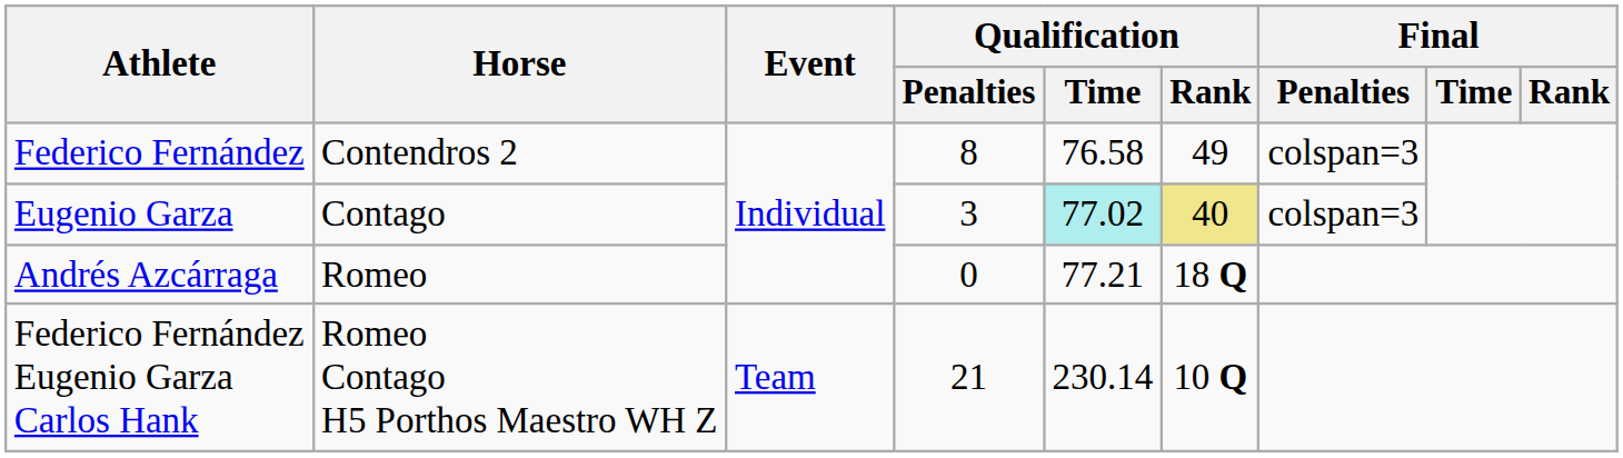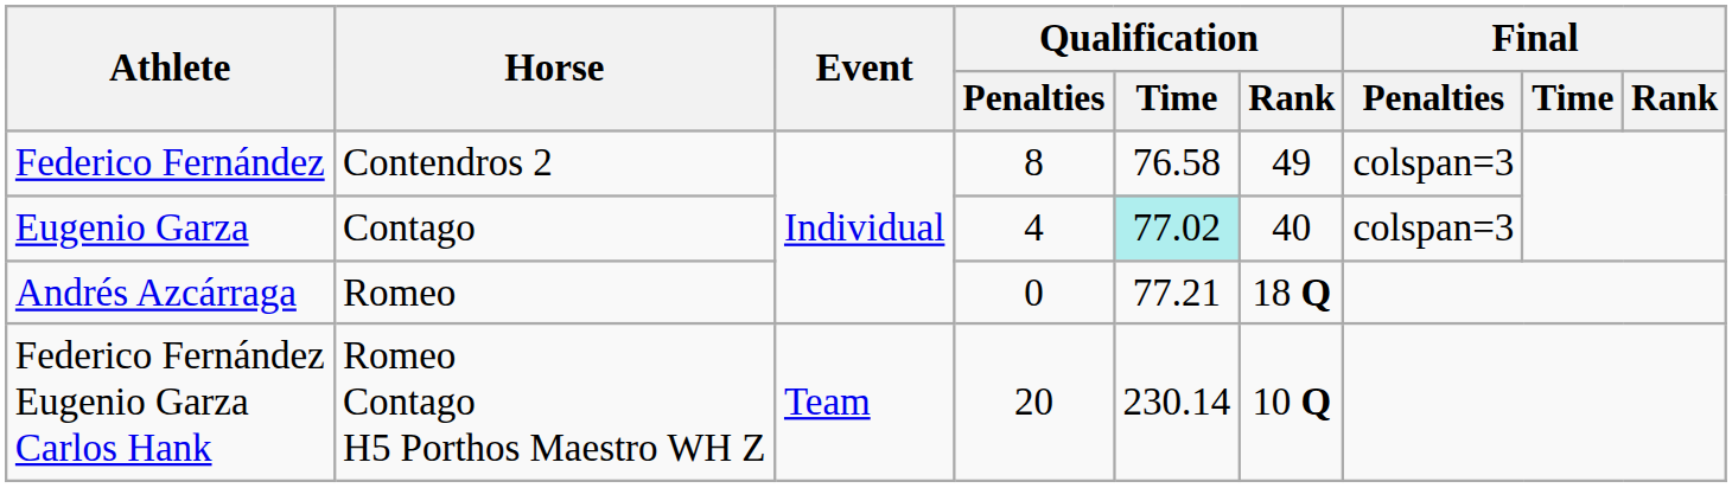Eugenio Garza | Qualification / Penalties: 3 -> 4
Eugenio Garza | Qualification / Rank: khaki background -> no background
Federico Fernández Eugenio Garza Carlos Hank | Qualification / Penalties: 21 -> 20
